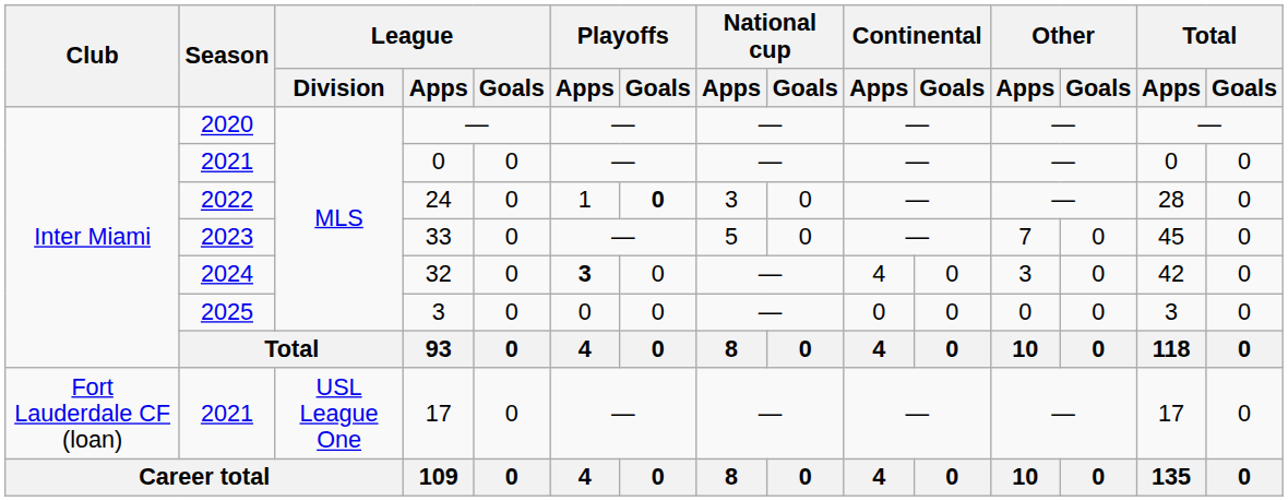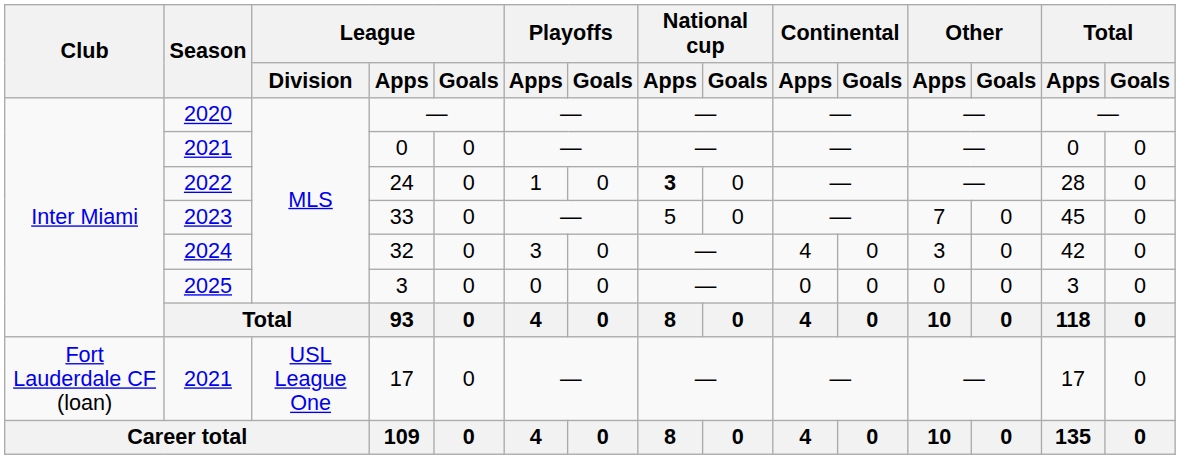24 | Playoffs / Goals: bold -> normal
24 | National cup / Apps: normal -> bold
32 | Playoffs / Apps: bold -> normal
